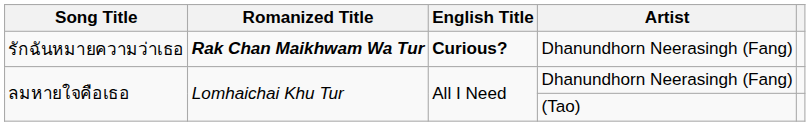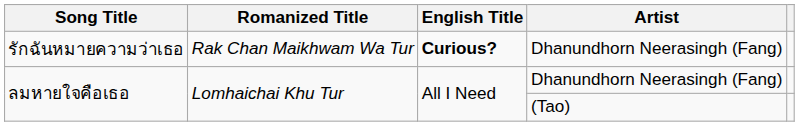รักฉันหมายความว่าเธอ | Romanized Title: bold -> normal
